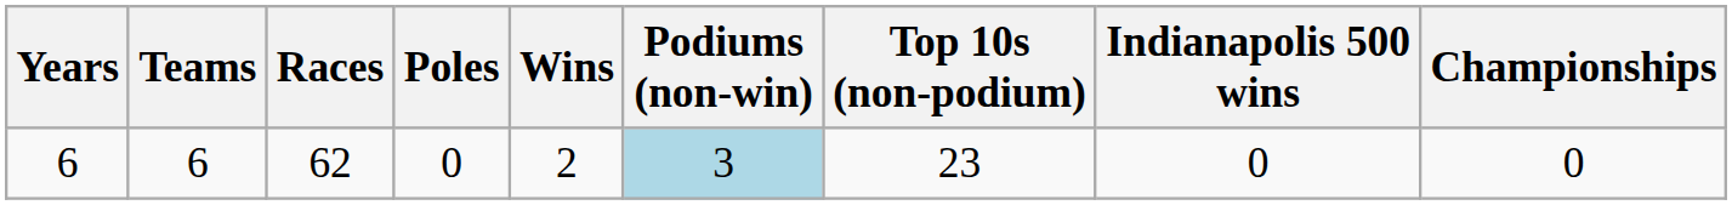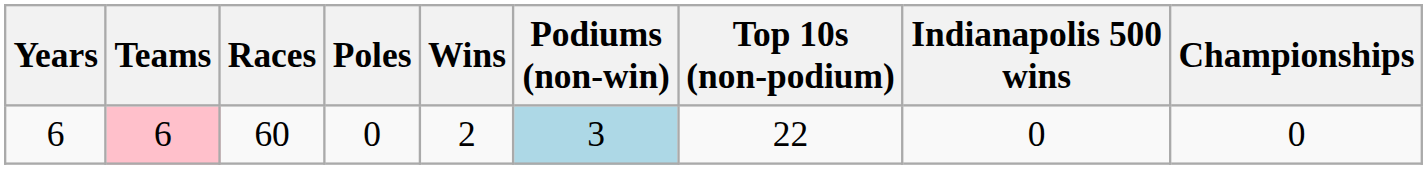row 2 | Teams: no background -> pink background
row 2 | Races: 62 -> 60
row 2 | Top 10s (non-podium): 23 -> 22
